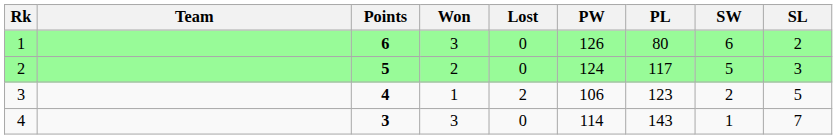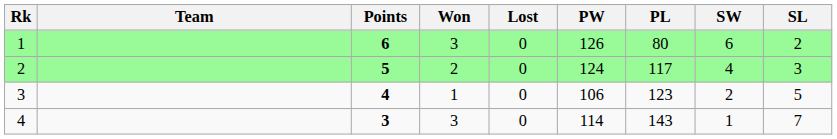row 3 | SW: 5 -> 4
row 4 | Lost: 2 -> 0
